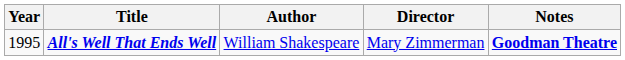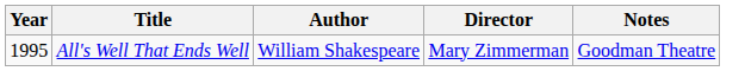row 2 | Title: bold -> normal
row 2 | Notes: bold -> normal
